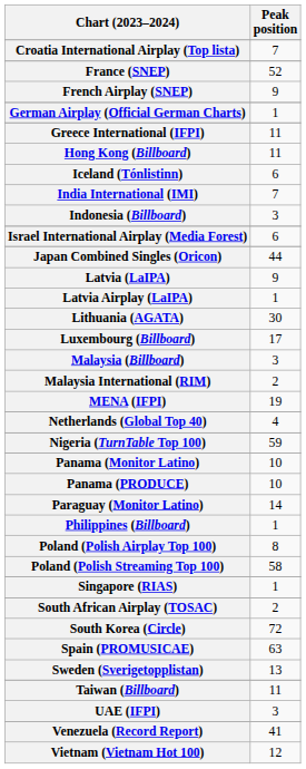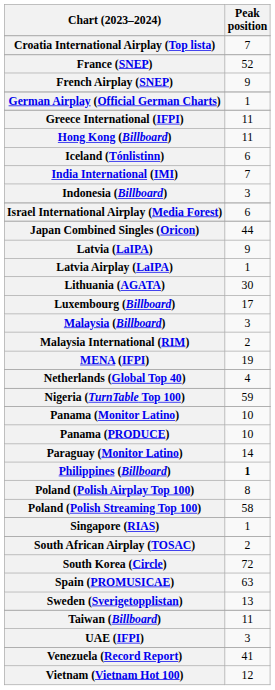Philippines (Billboard) | Peak position: normal -> bold
